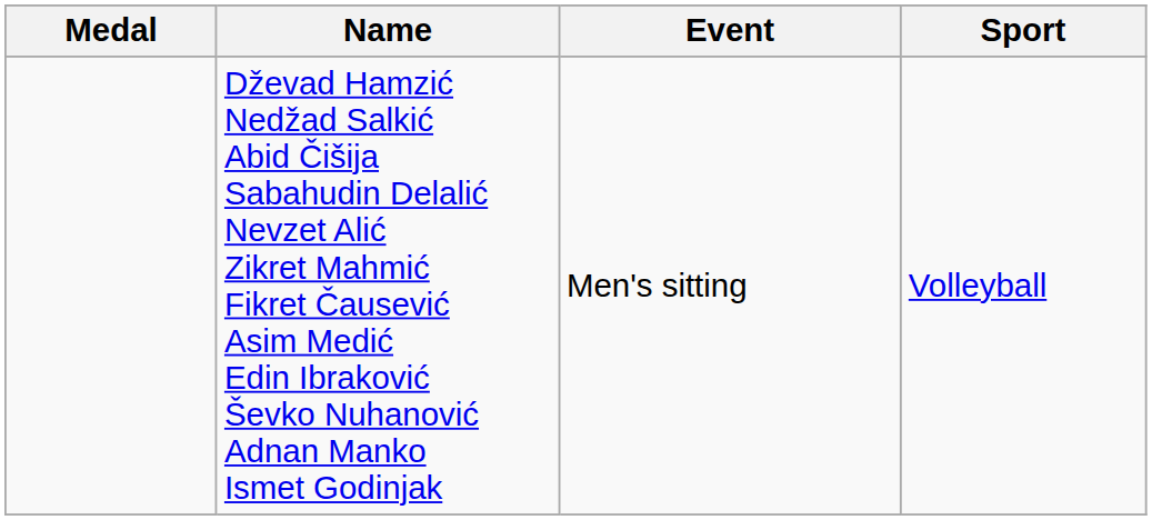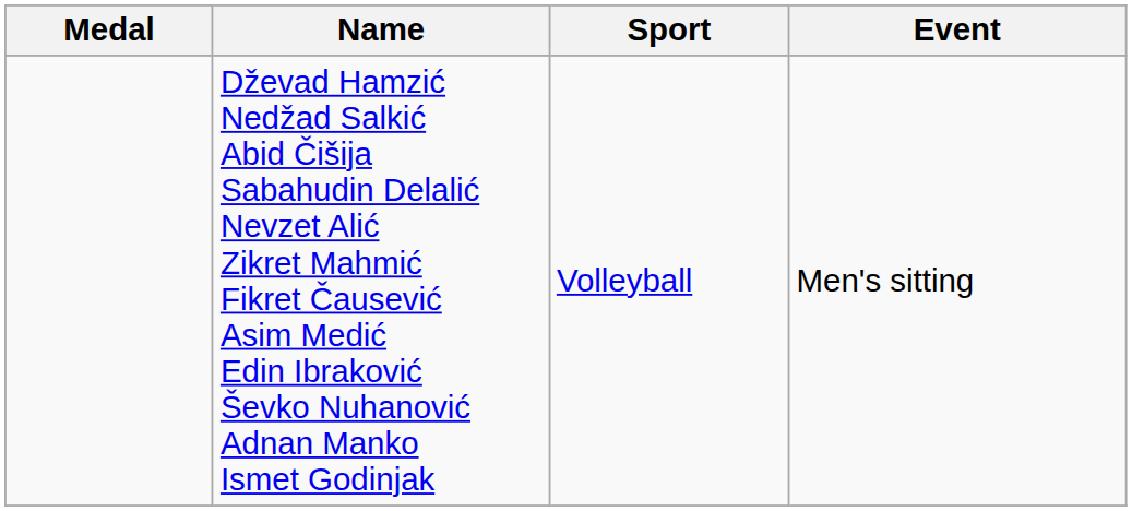columns swapped: Sport <-> Event
